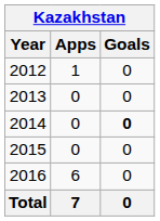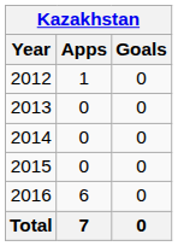2014 | Goals: bold -> normal
